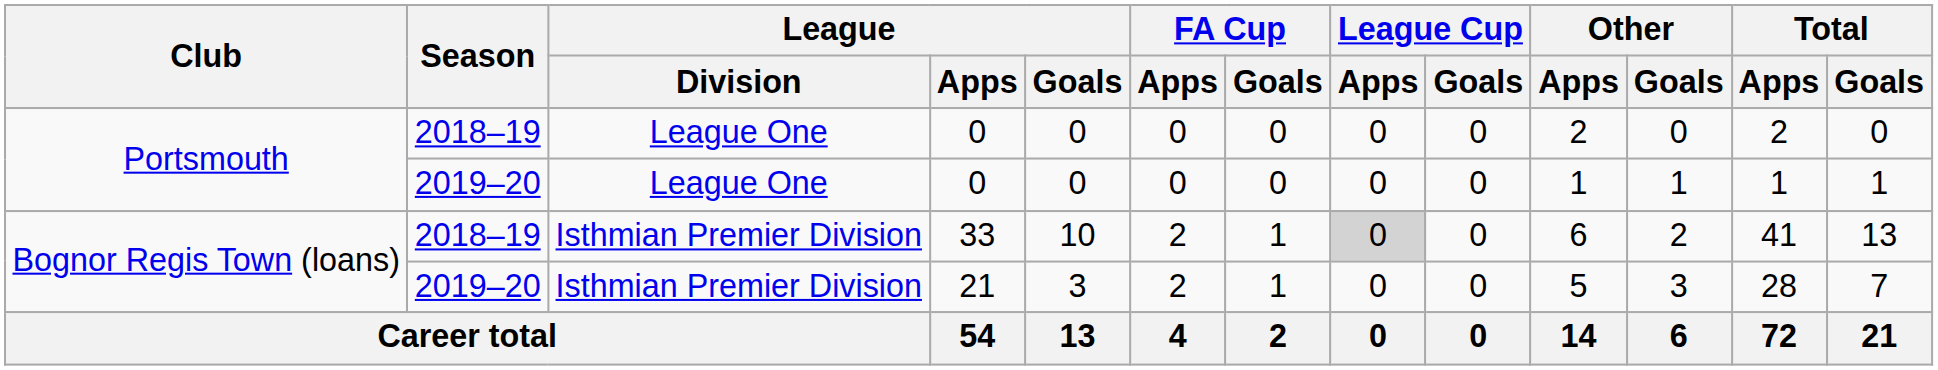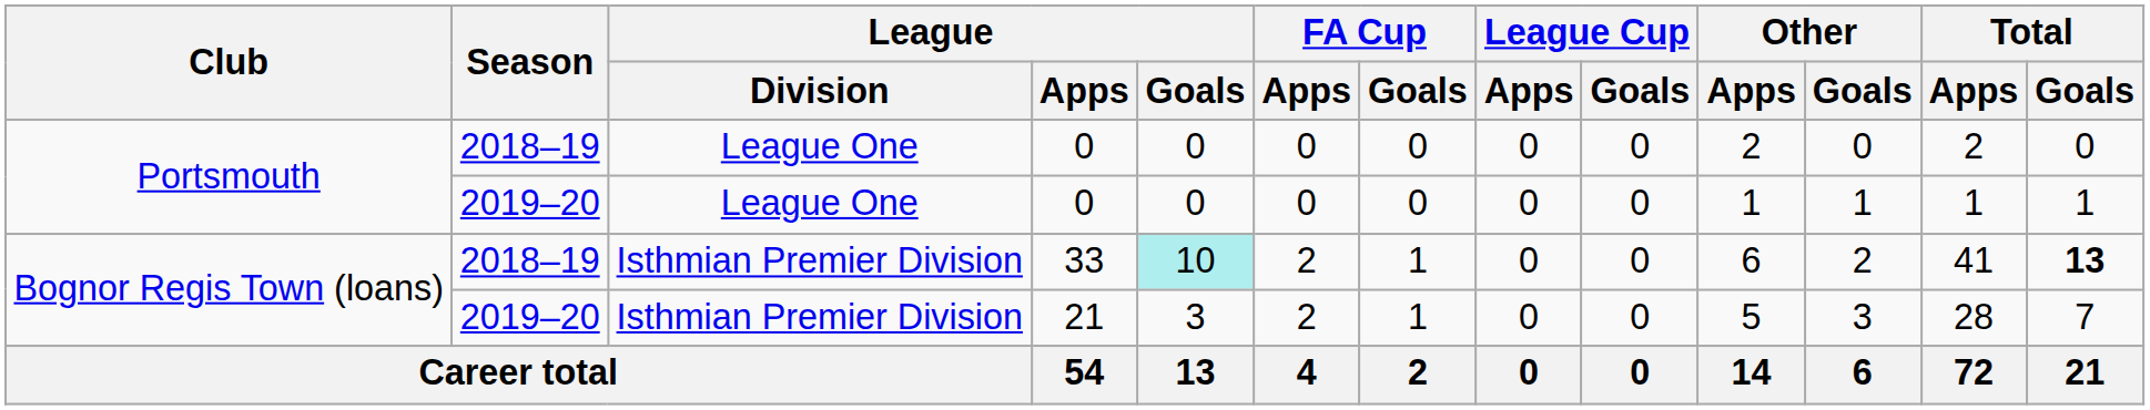33 | League / Goals: no background -> paleturquoise background
33 | League Cup / Apps: lightgrey background -> no background
33 | Total / Goals: normal -> bold
